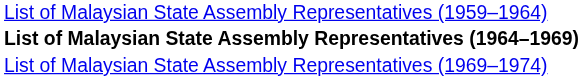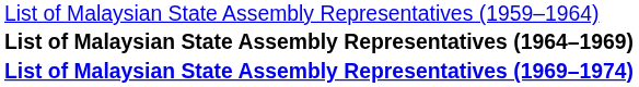row 3 | column 1: normal -> bold
